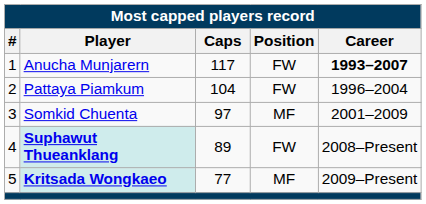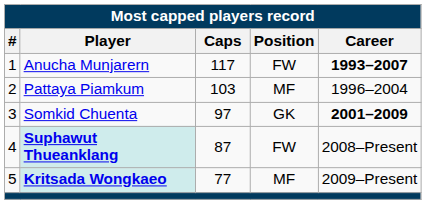Pattaya Piamkum | Caps: 104 -> 103
Pattaya Piamkum | Position: FW -> MF
Somkid Chuenta | Position: MF -> GK
Somkid Chuenta | Career: normal -> bold
Suphawut Thueanklang | Caps: 89 -> 87
